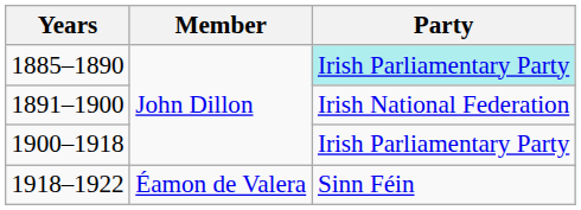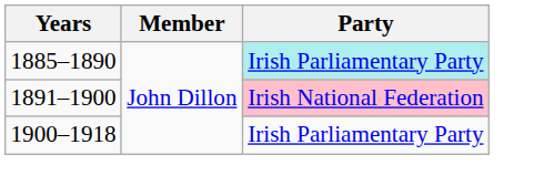1891–1900 | Party: no background -> pink background
- row: 1918–1922 | Éamon de Valera | Sinn Féin
